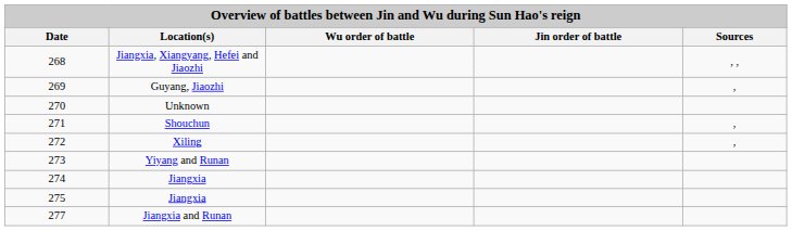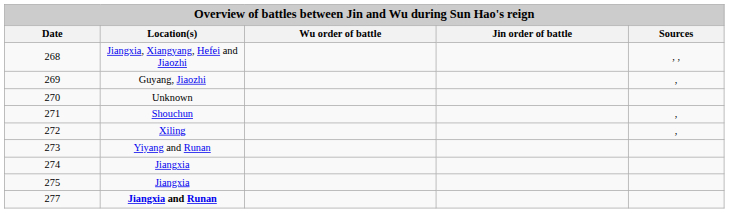277 | Location(s): normal -> bold
